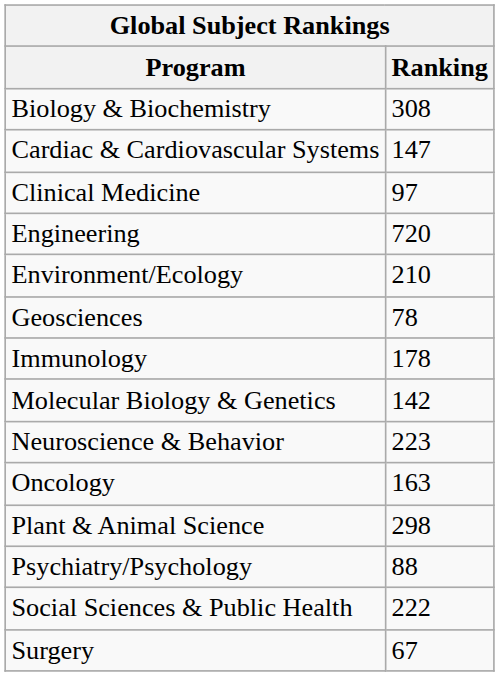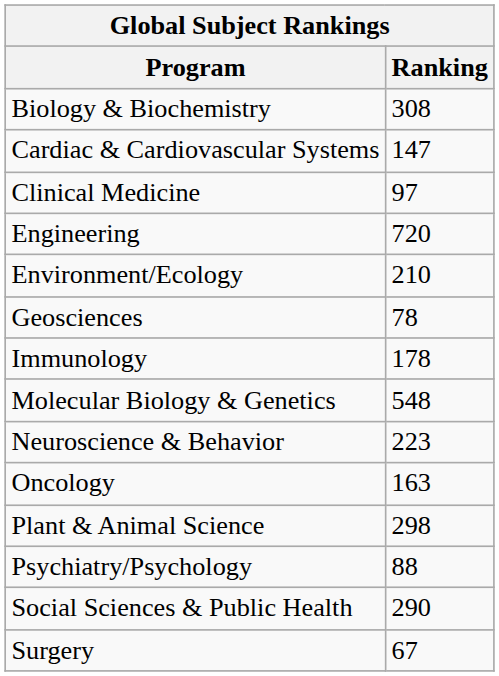Molecular Biology & Genetics | Ranking: 142 -> 548
Social Sciences & Public Health | Ranking: 222 -> 290
